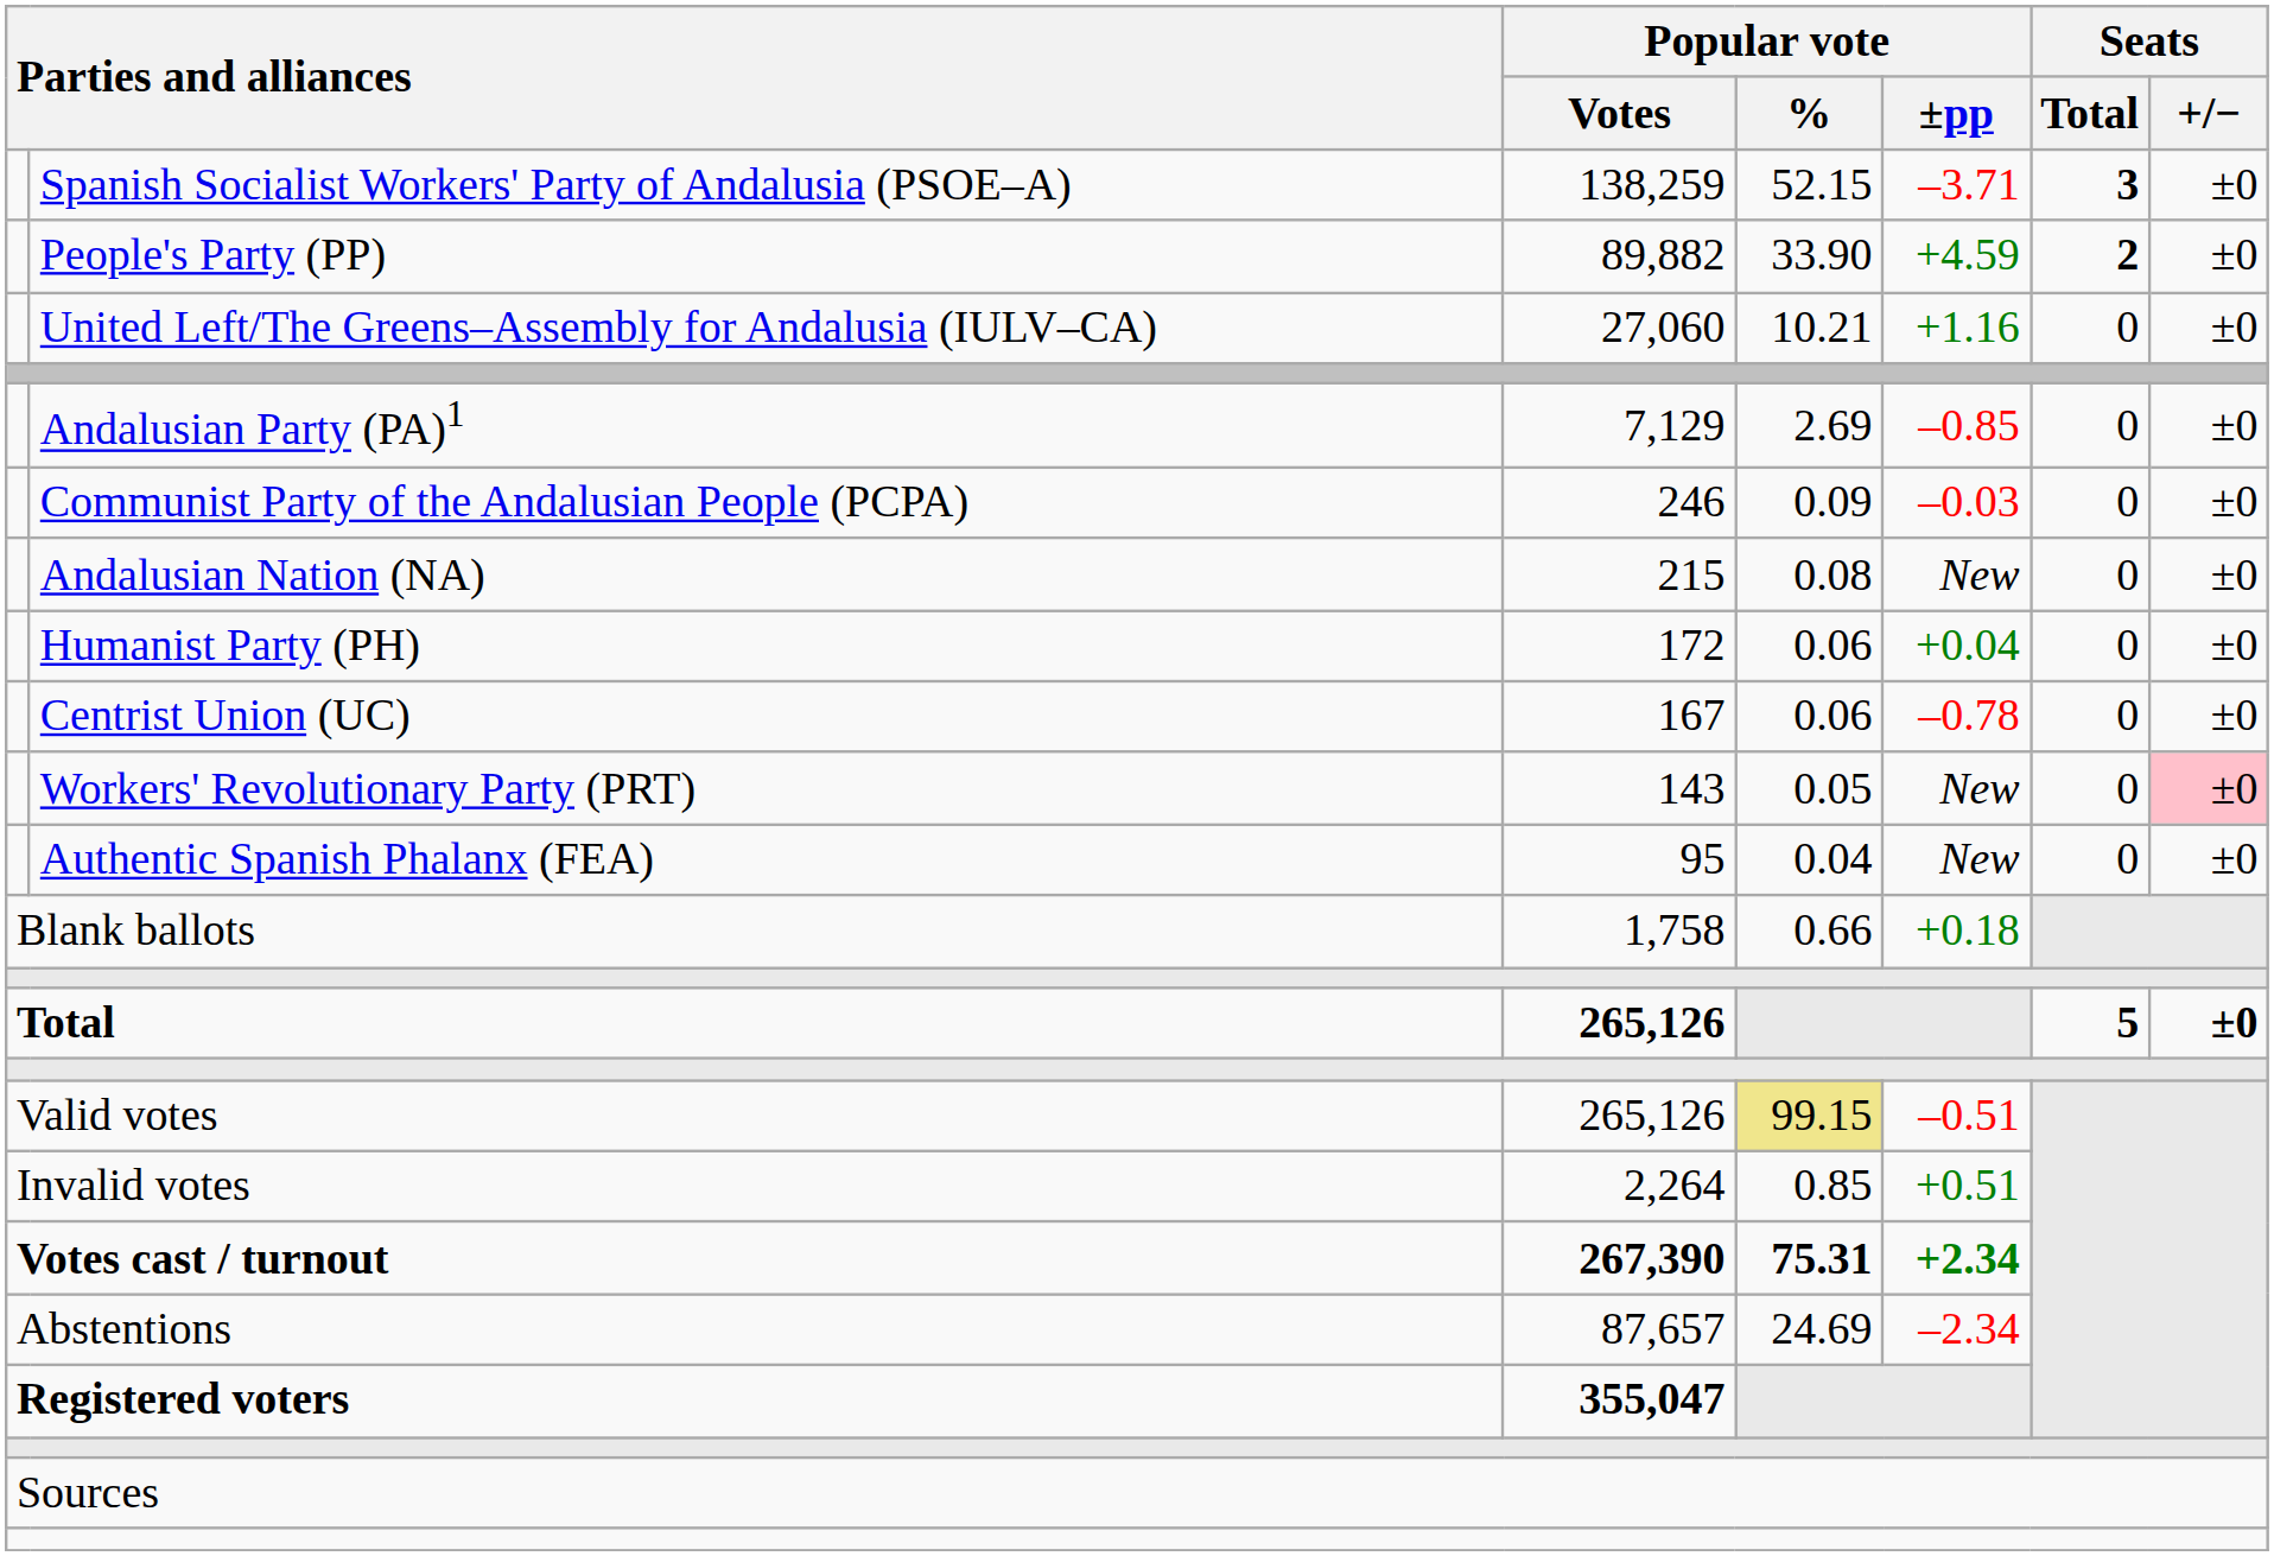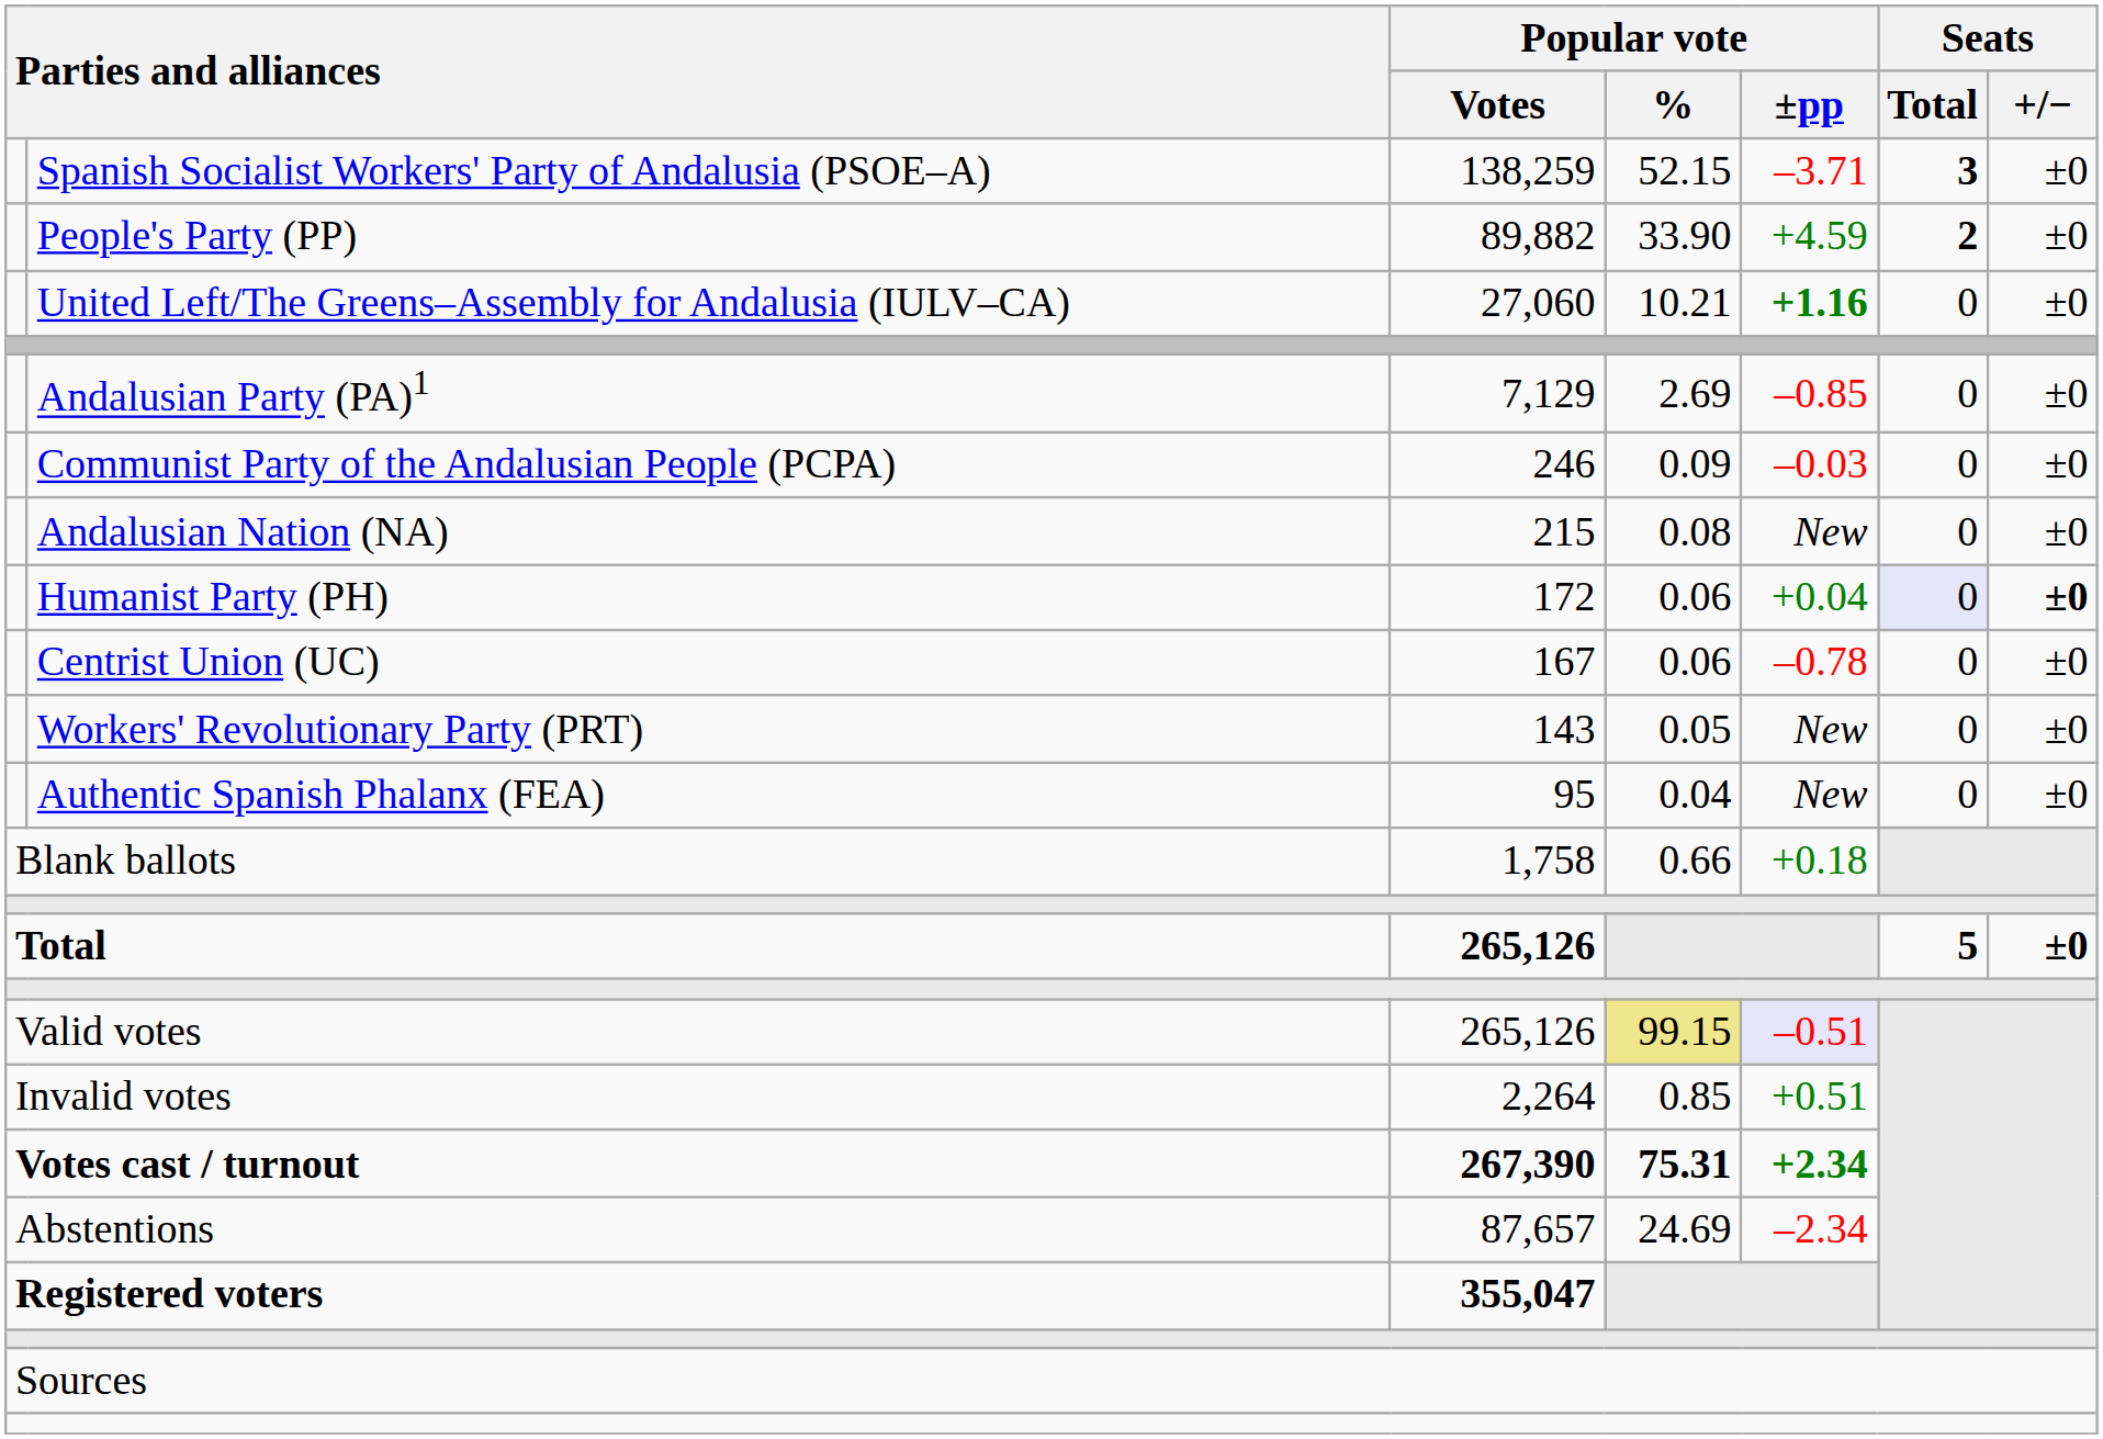United Left/The Greens–Assembly for Andalusia (IULV–CA) | Popular vote / ±pp: normal -> bold
Humanist Party (PH) | Seats / Total: no background -> lavender background
Humanist Party (PH) | Seats / +/−: normal -> bold
Workers' Revolutionary Party (PRT) | Seats / +/−: pink background -> no background
Valid votes | Popular vote / ±pp: no background -> lavender background
